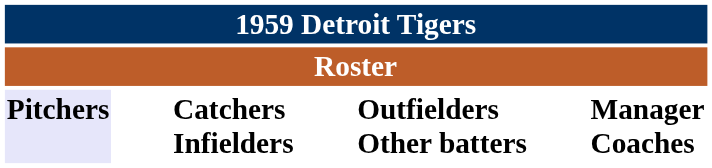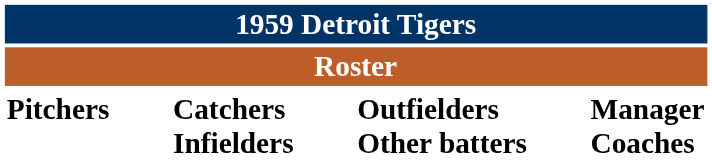Pitchers | column 1: lavender background -> no background
